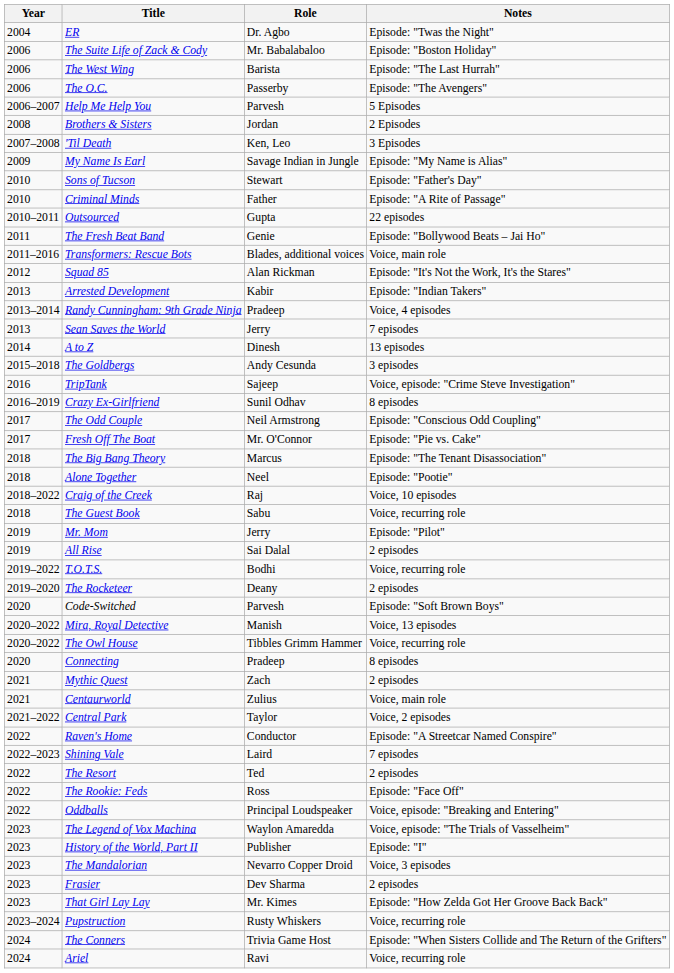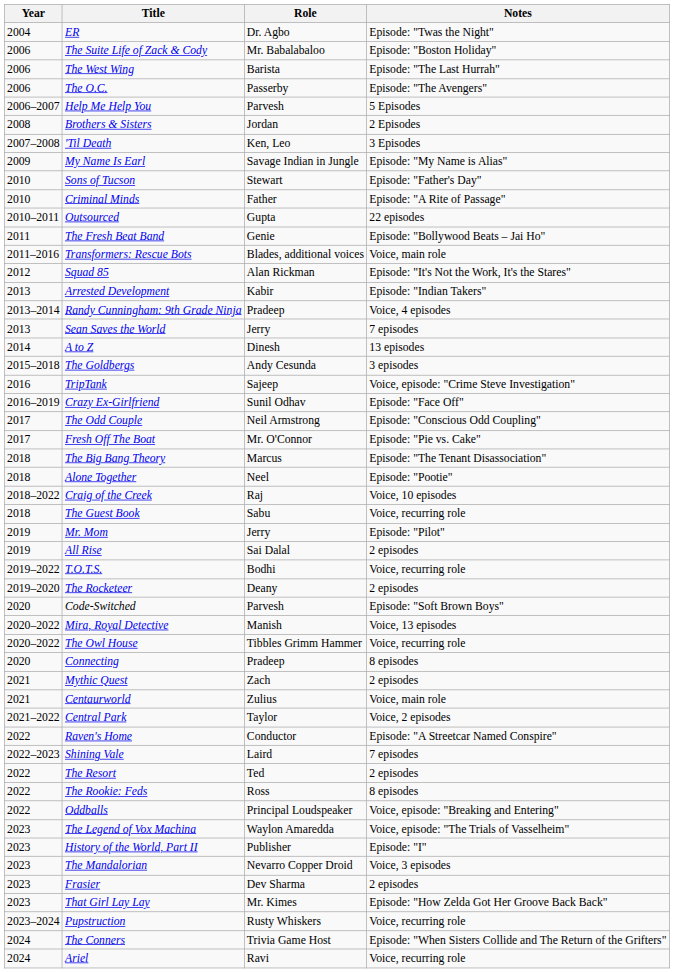Crazy Ex-Girlfriend | Notes: 8 episodes -> Episode: "Face Off"
The Rookie: Feds | Notes: Episode: "Face Off" -> 8 episodes
